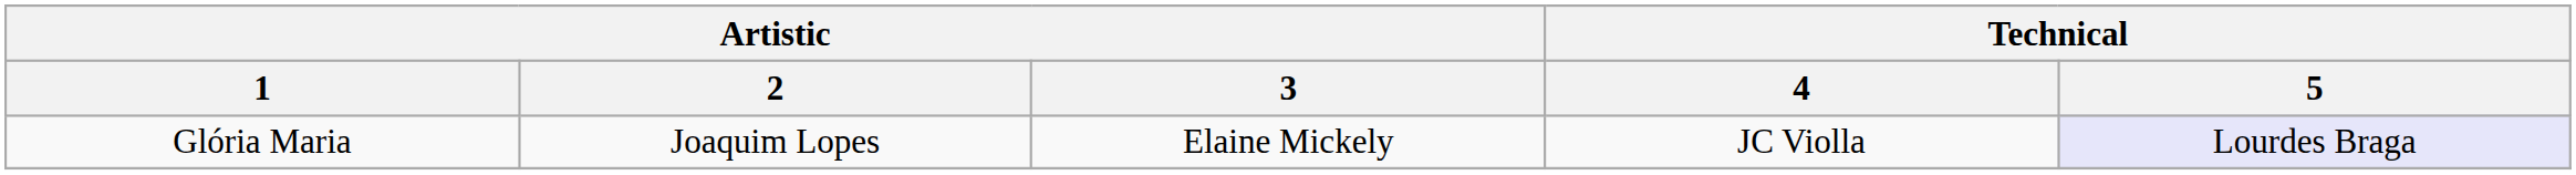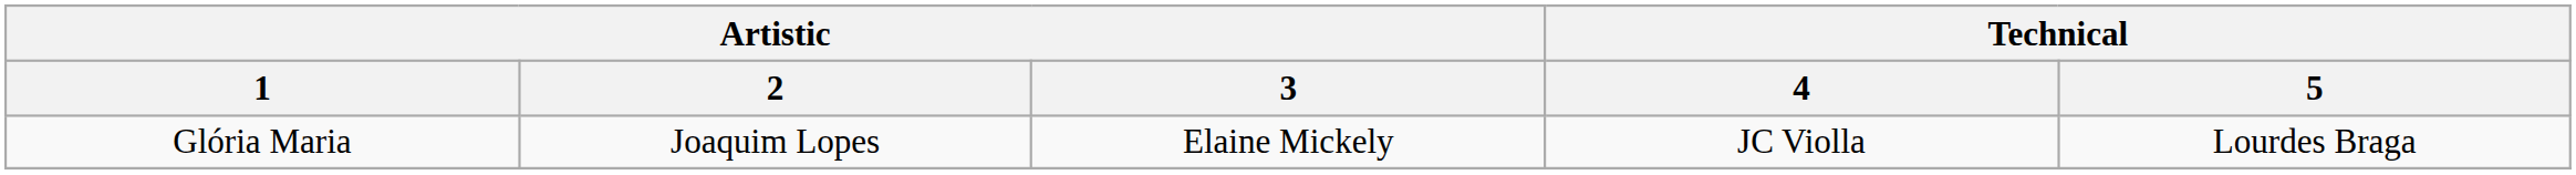Glória Maria | Technical / 5: lavender background -> no background
